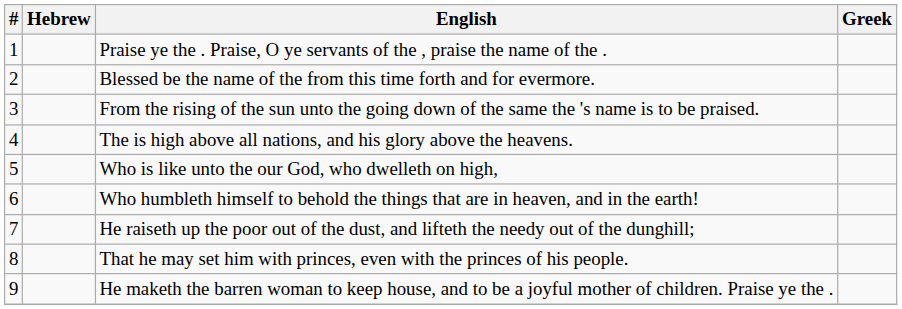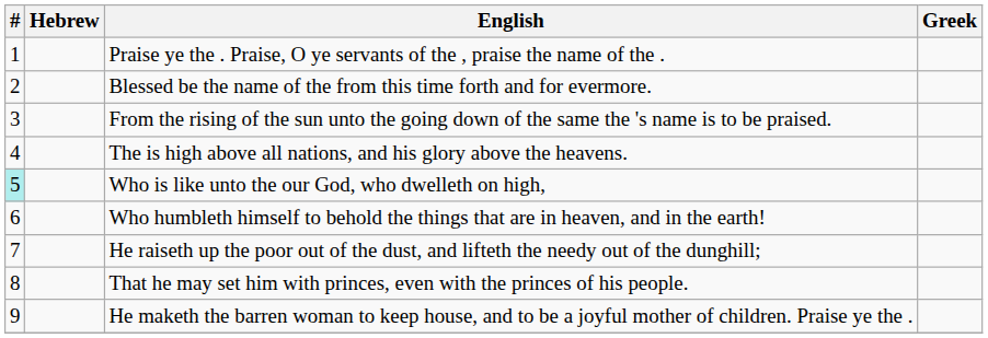Who is like unto the our God, who dwelleth on high, | #: no background -> paleturquoise background
